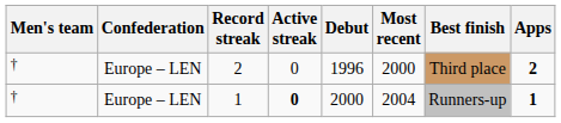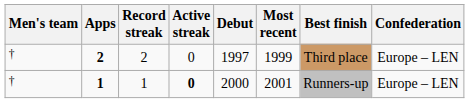columns swapped: Apps <-> Confederation
row 2 | Debut: 1996 -> 1997
row 2 | Most recent: 2000 -> 1999
row 3 | Most recent: 2004 -> 2001
